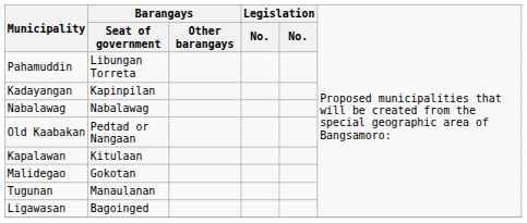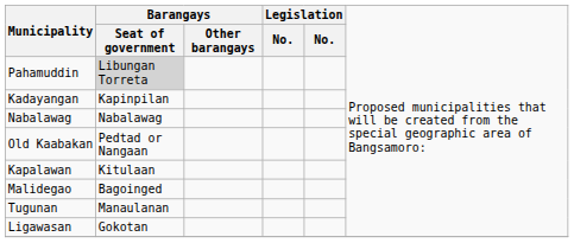Pahamuddin | column 2: no background -> lightgrey background
Malidegao | column 2: Gokotan -> Bagoinged
Ligawasan | column 2: Bagoinged -> Gokotan
